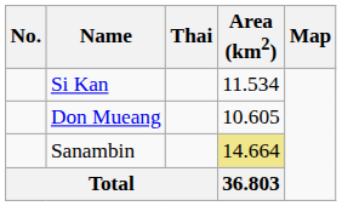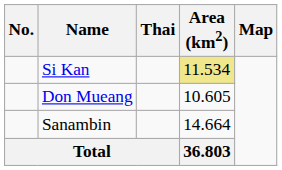Si Kan | Area (km2): no background -> khaki background
Sanambin | Area (km2): khaki background -> no background
